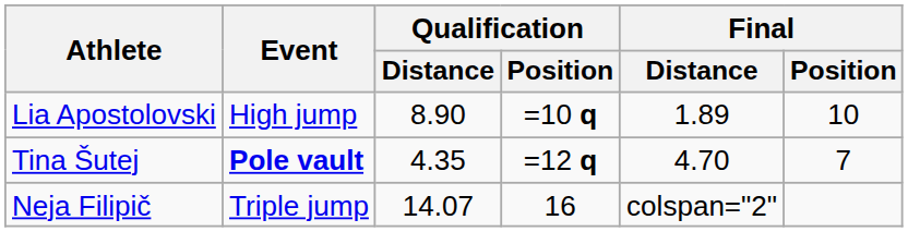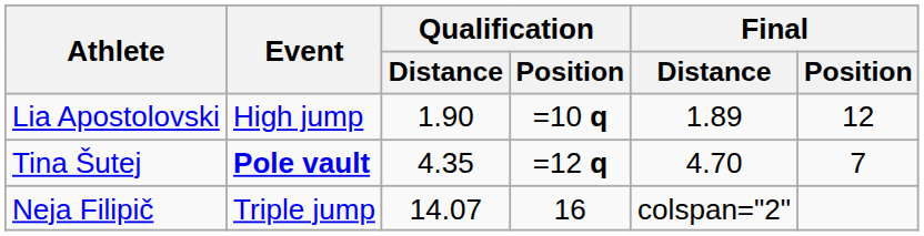Lia Apostolovski | Qualification / Distance: 8.90 -> 1.90
Lia Apostolovski | Final / Position: 10 -> 12
